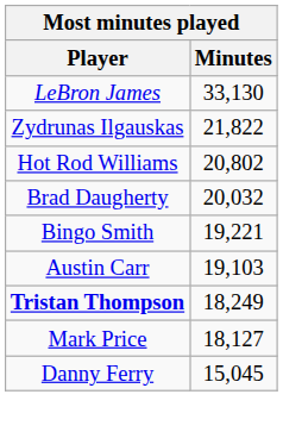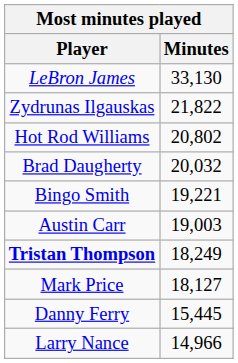Austin Carr | Minutes: 19,103 -> 19,003
Danny Ferry | Minutes: 15,045 -> 15,445
+ row: Larry Nance | 14,966
